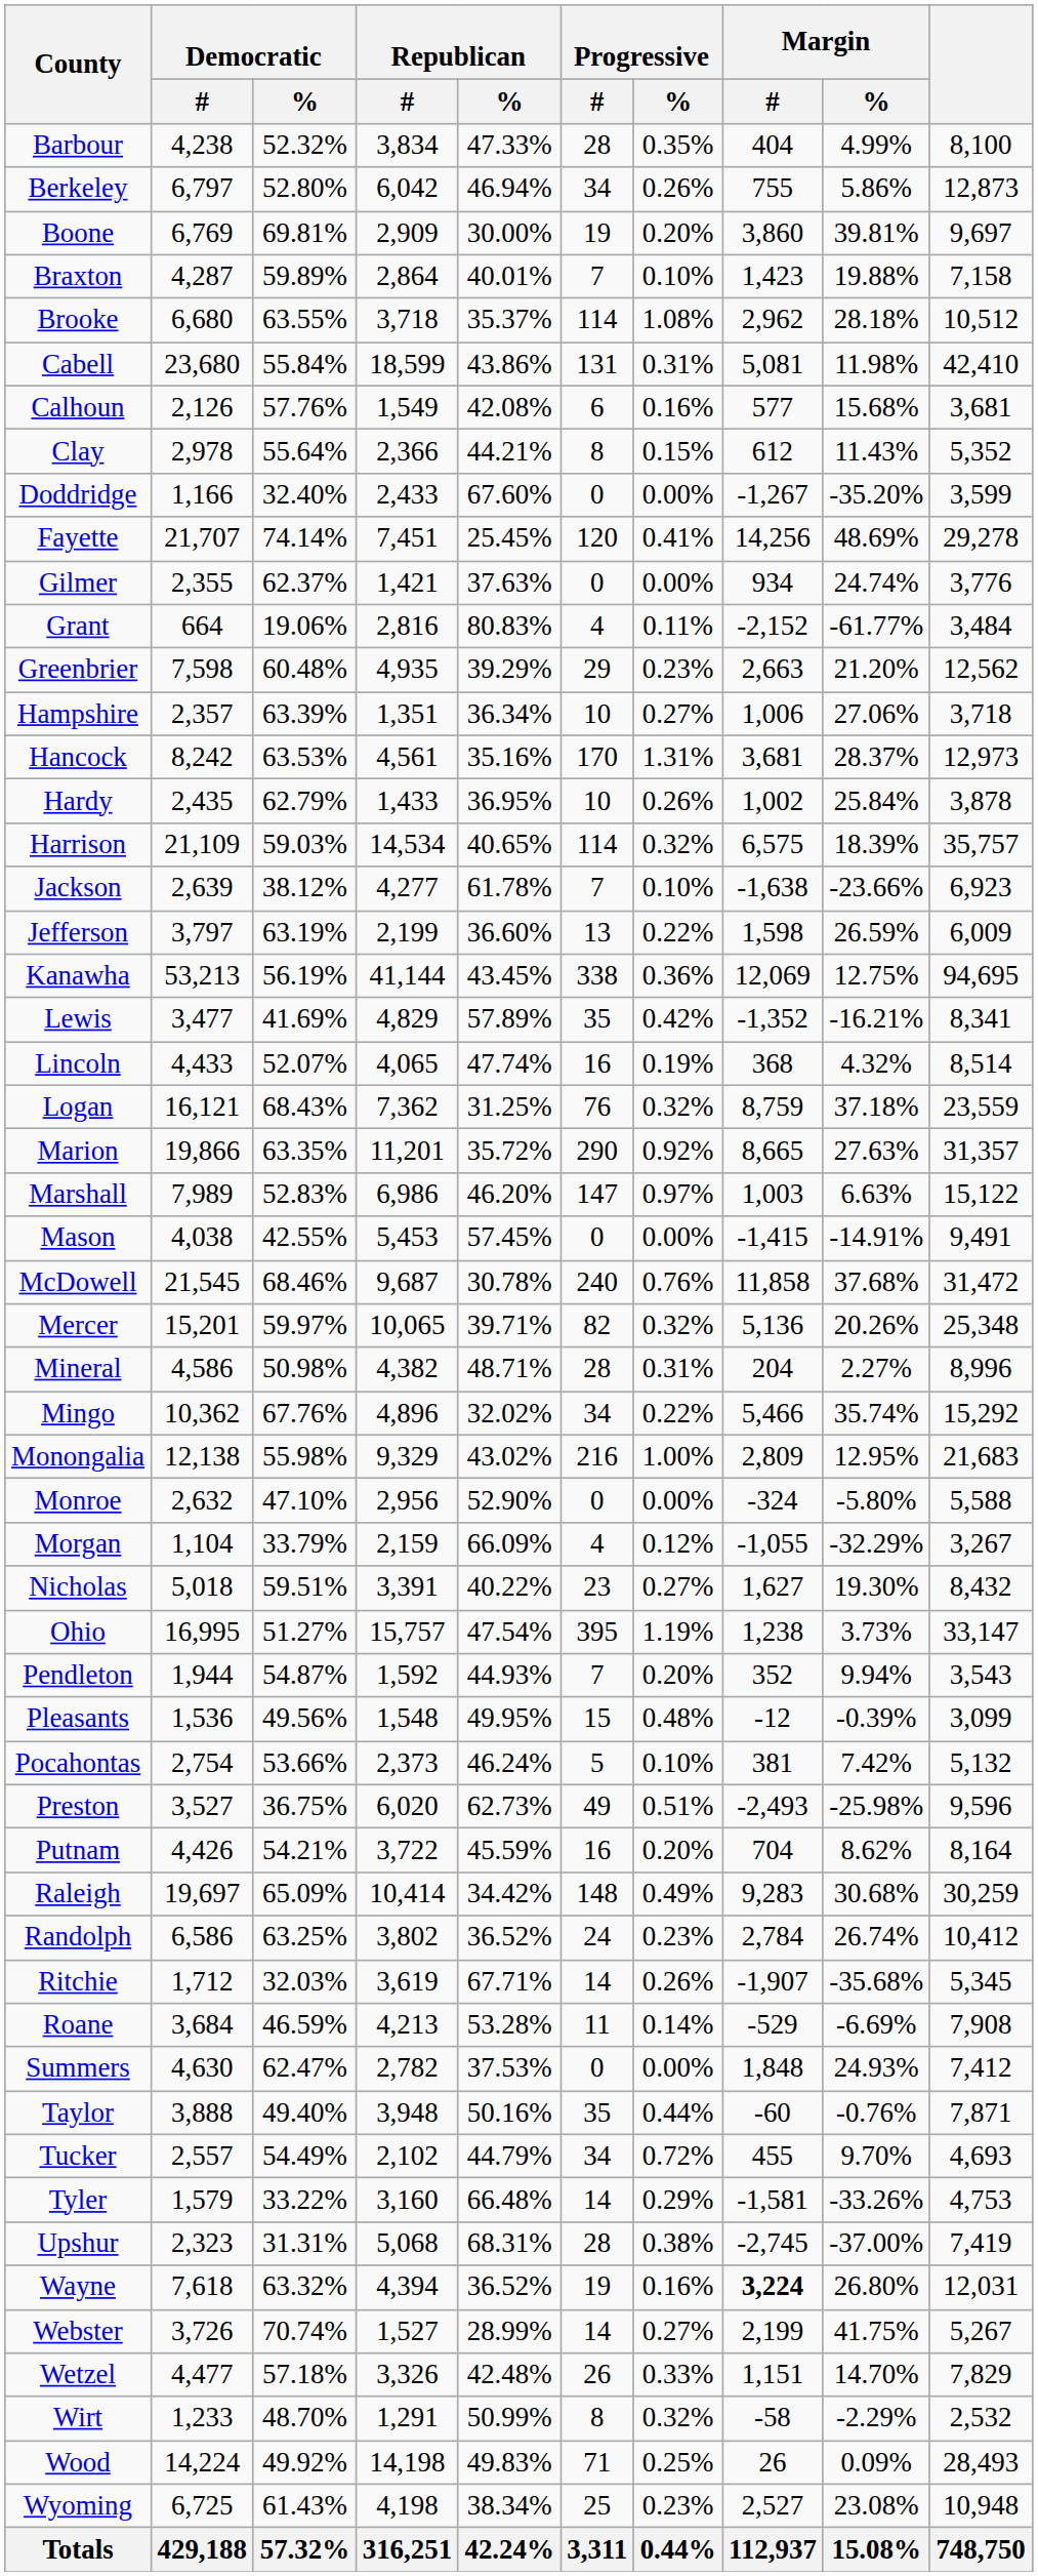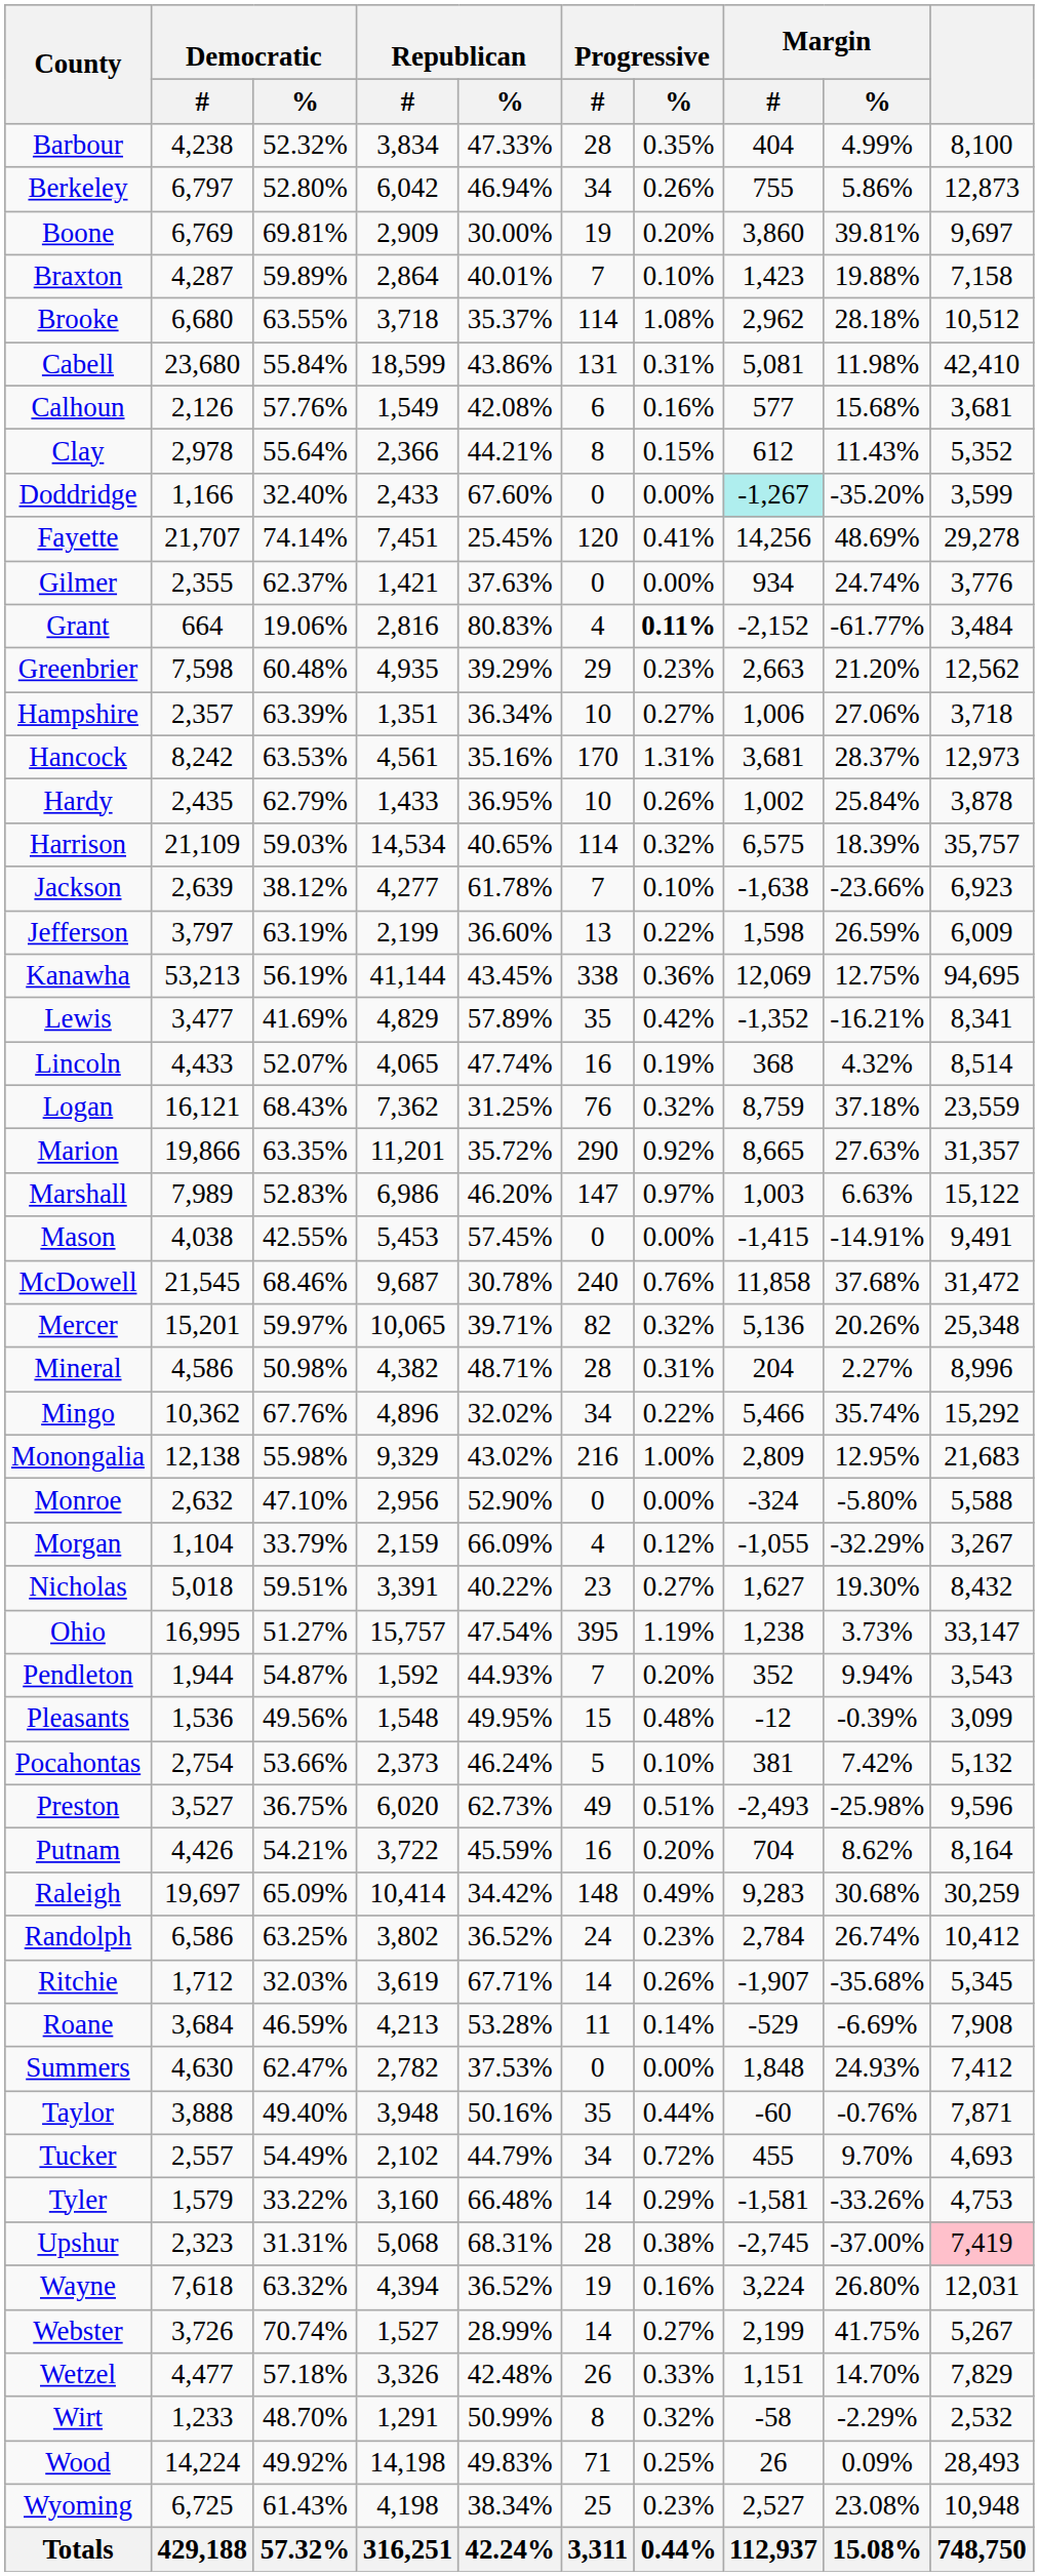Doddridge | Margin / #: no background -> paleturquoise background
Grant | Progressive / %: normal -> bold
Upshur | column 10: no background -> pink background
Wayne | Margin / #: bold -> normal
